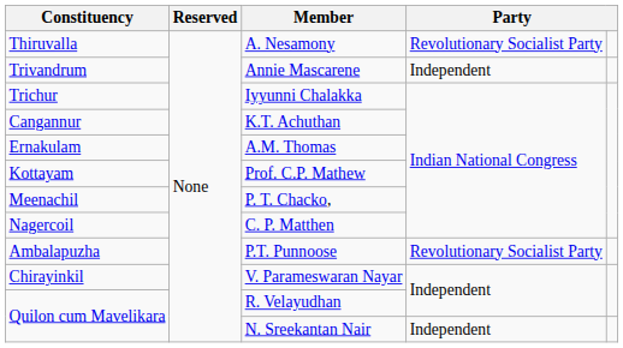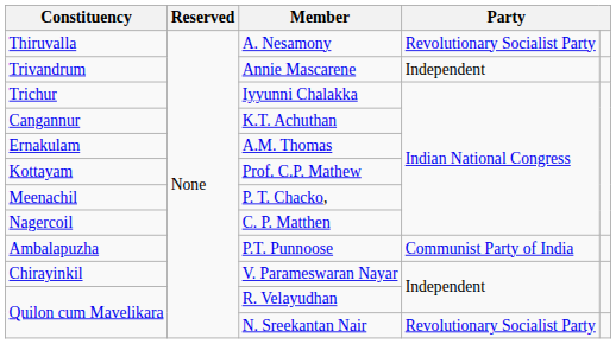P.T. Punnoose | column 4: Revolutionary Socialist Party -> Communist Party of India
N. Sreekantan Nair | column 4: Independent -> Revolutionary Socialist Party
